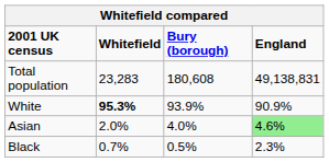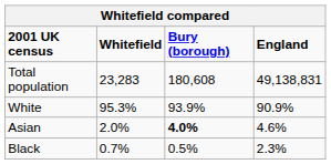White | Whitefield: bold -> normal
Asian | Bury (borough): normal -> bold
Asian | England: lightgreen background -> no background
